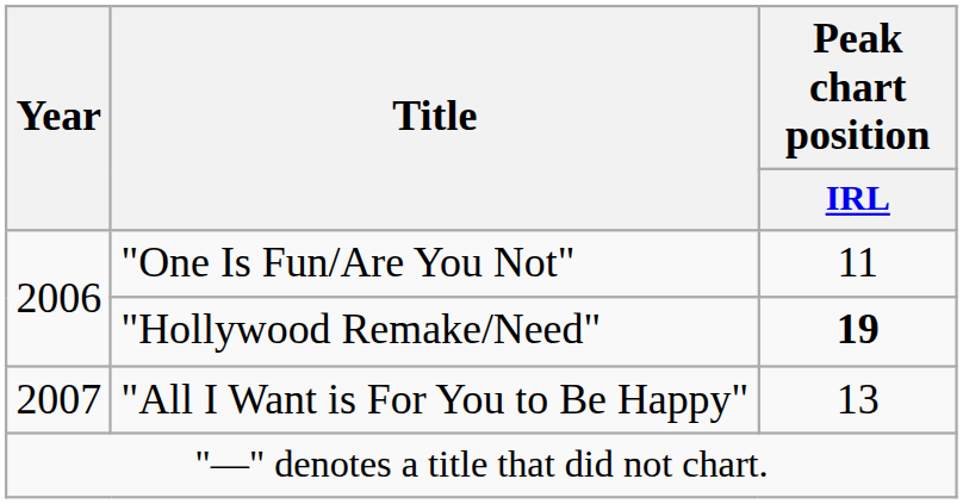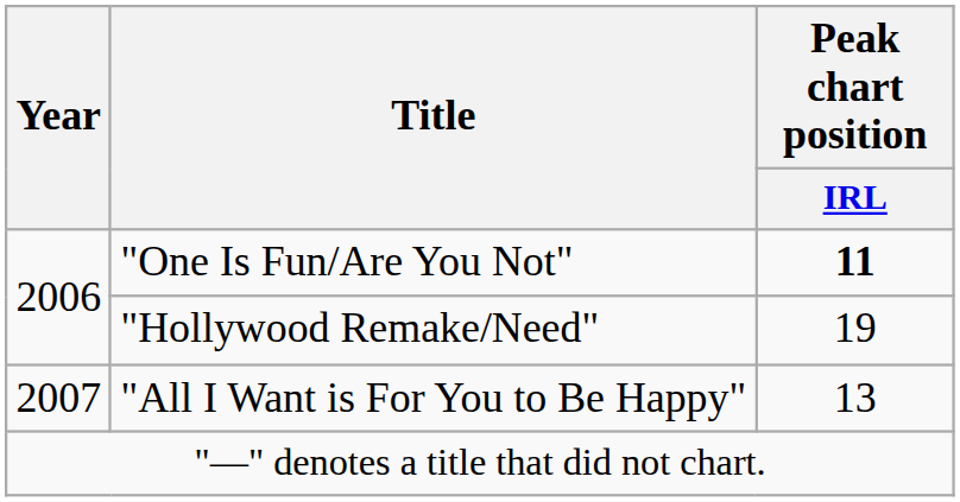"One Is Fun/Are You Not" | Peak chart position / IRL: normal -> bold
"Hollywood Remake/Need" | Peak chart position / IRL: bold -> normal
